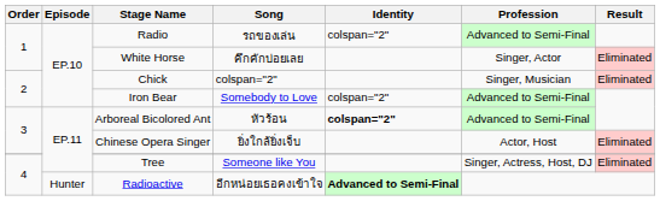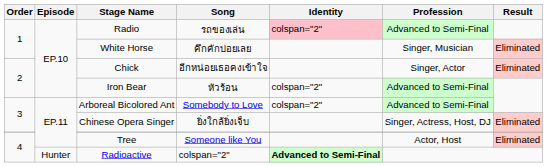Radio | Identity: no background -> pink background
White Horse | Profession: Singer, Actor -> Singer, Musician
Chick | Song: colspan="2" -> อีกหน่อยเธอคงเข้าใจ
Chick | Profession: Singer, Musician -> Singer, Actor
Iron Bear | Song: Somebody to Love -> หัวร้อน
Arboreal Bicolored Ant | Song: หัวร้อน -> Somebody to Love
Arboreal Bicolored Ant | Identity: bold -> normal
Chinese Opera Singer | Profession: Actor, Host -> Singer, Actress, Host, DJ
Tree | Profession: Singer, Actress, Host, DJ -> Actor, Host
Radioactive | Song: อีกหน่อยเธอคงเข้าใจ -> colspan="2"
